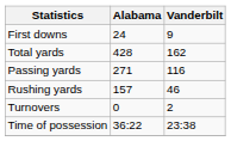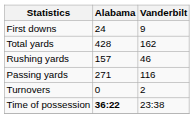rows swapped: Rushing yards <-> Passing yards
Time of possession | Alabama: normal -> bold
